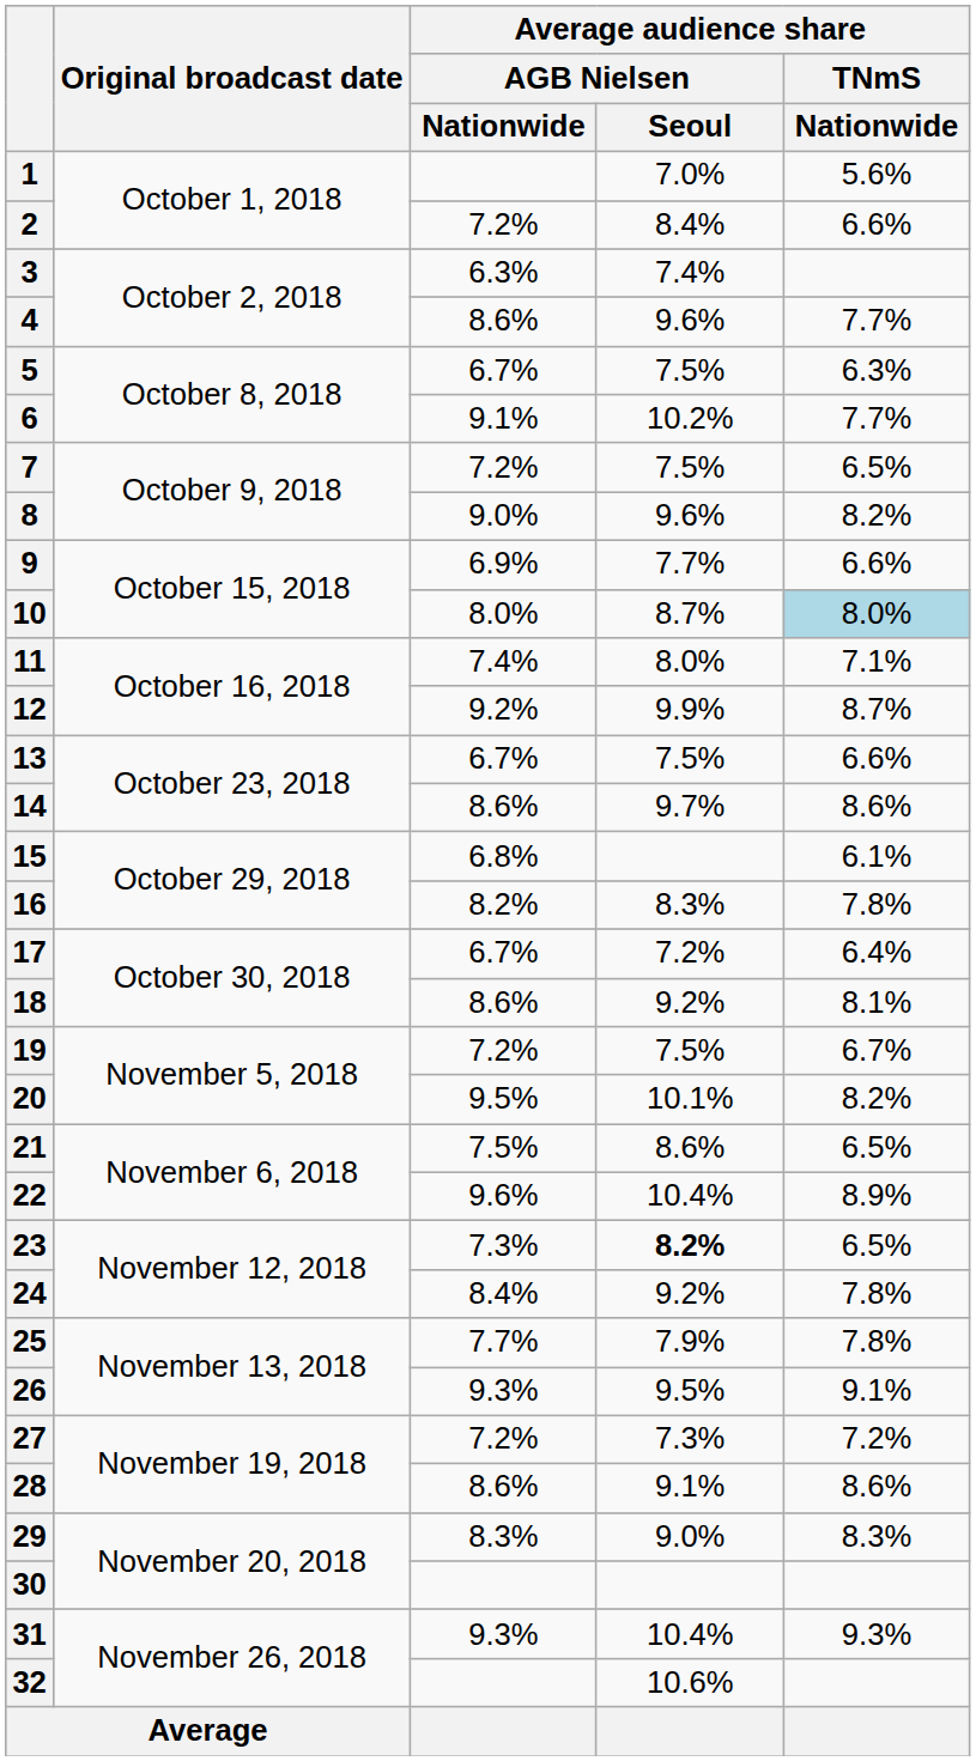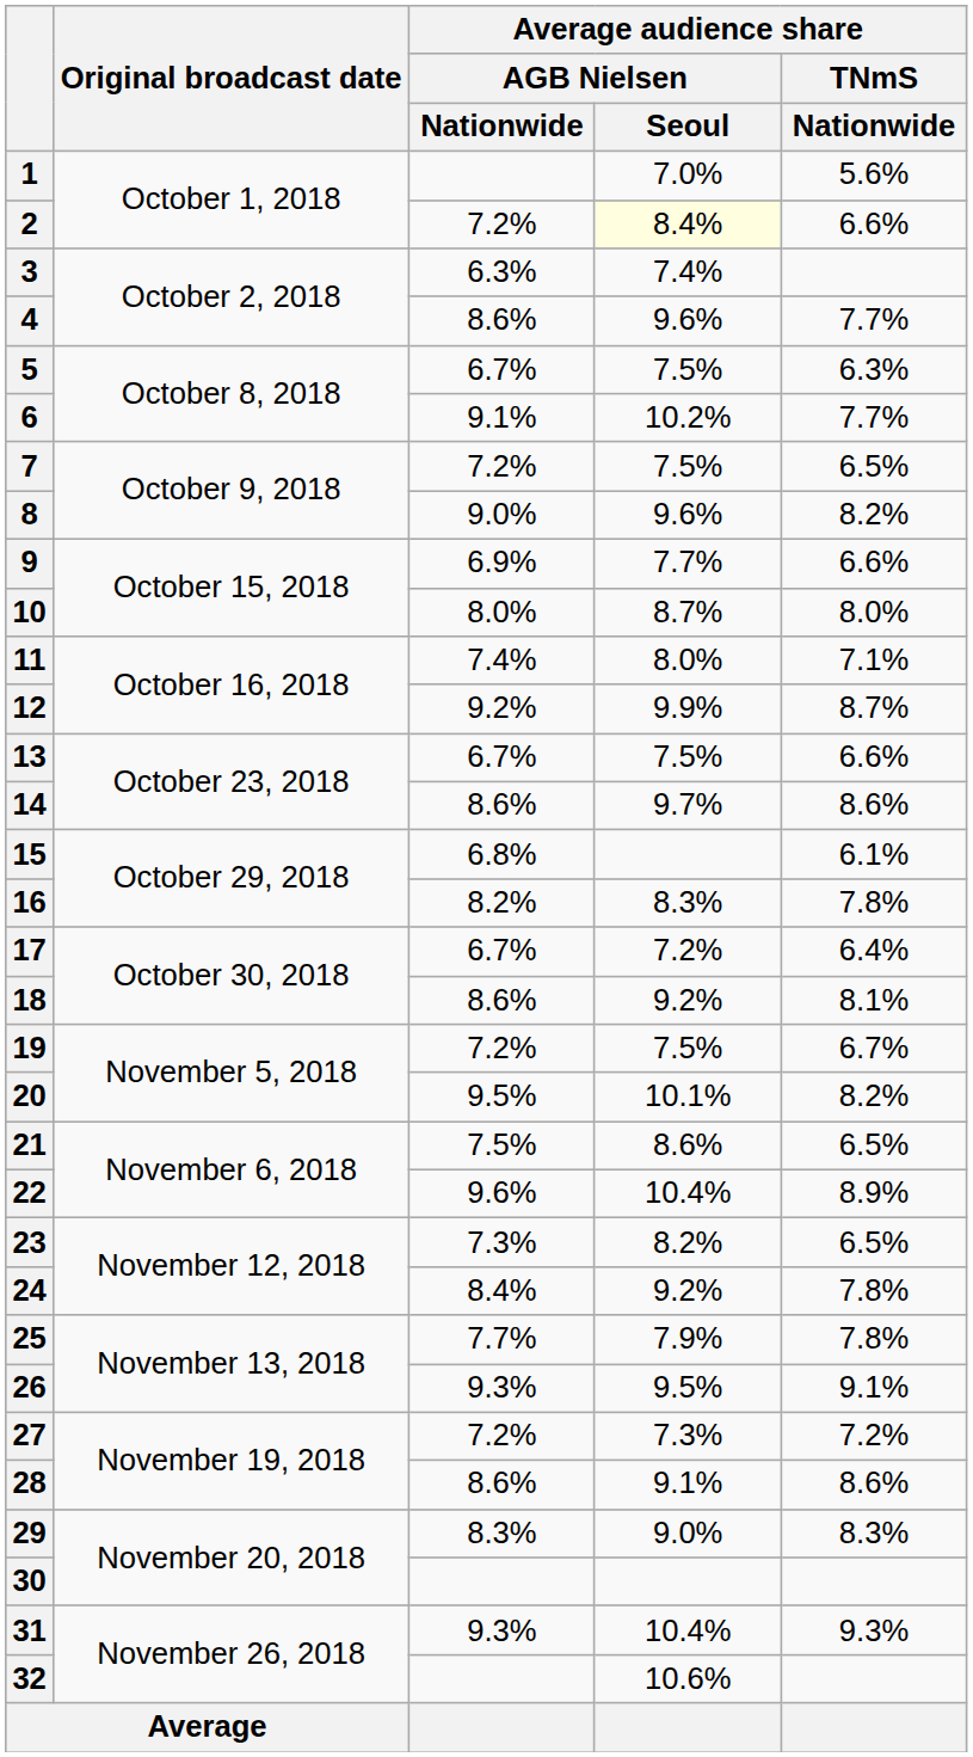2 | Average audience share / AGB Nielsen / Seoul: no background -> lightyellow background
10 | Average audience share / TNmS / Nationwide: lightblue background -> no background
23 | Average audience share / AGB Nielsen / Seoul: bold -> normal
